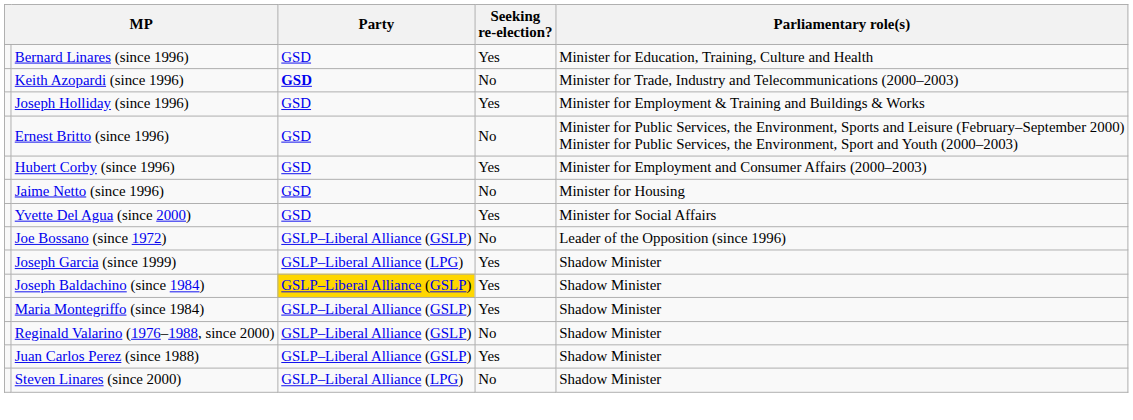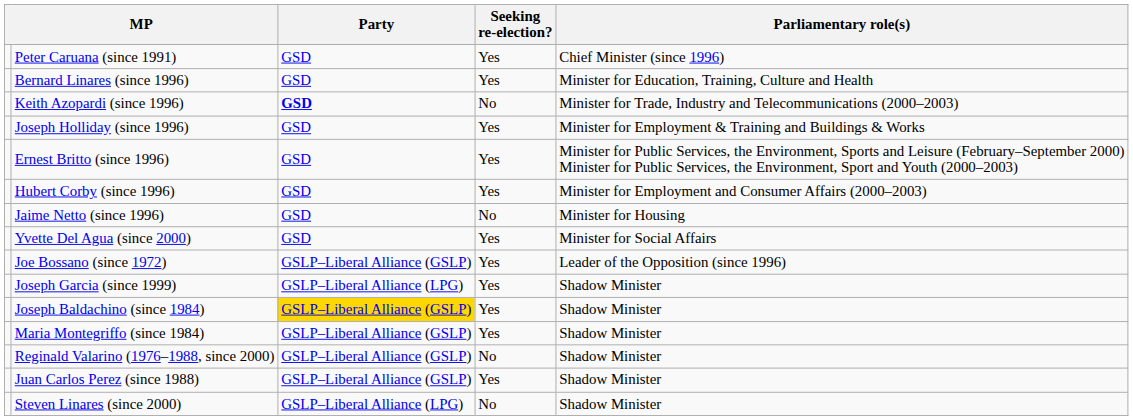+ row: Peter Caruana (since 1991) | GSD | Yes | Chief Minister (since 1996)
Ernest Britto (since 1996) | Seeking re-election?: No -> Yes
Joe Bossano (since 1972) | Seeking re-election?: No -> Yes
